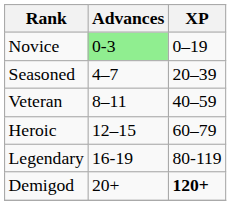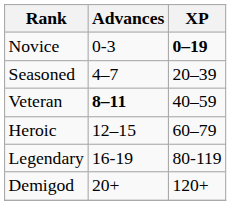Novice | Advances: lightgreen background -> no background
Novice | XP: normal -> bold
Veteran | Advances: normal -> bold
Demigod | XP: bold -> normal
